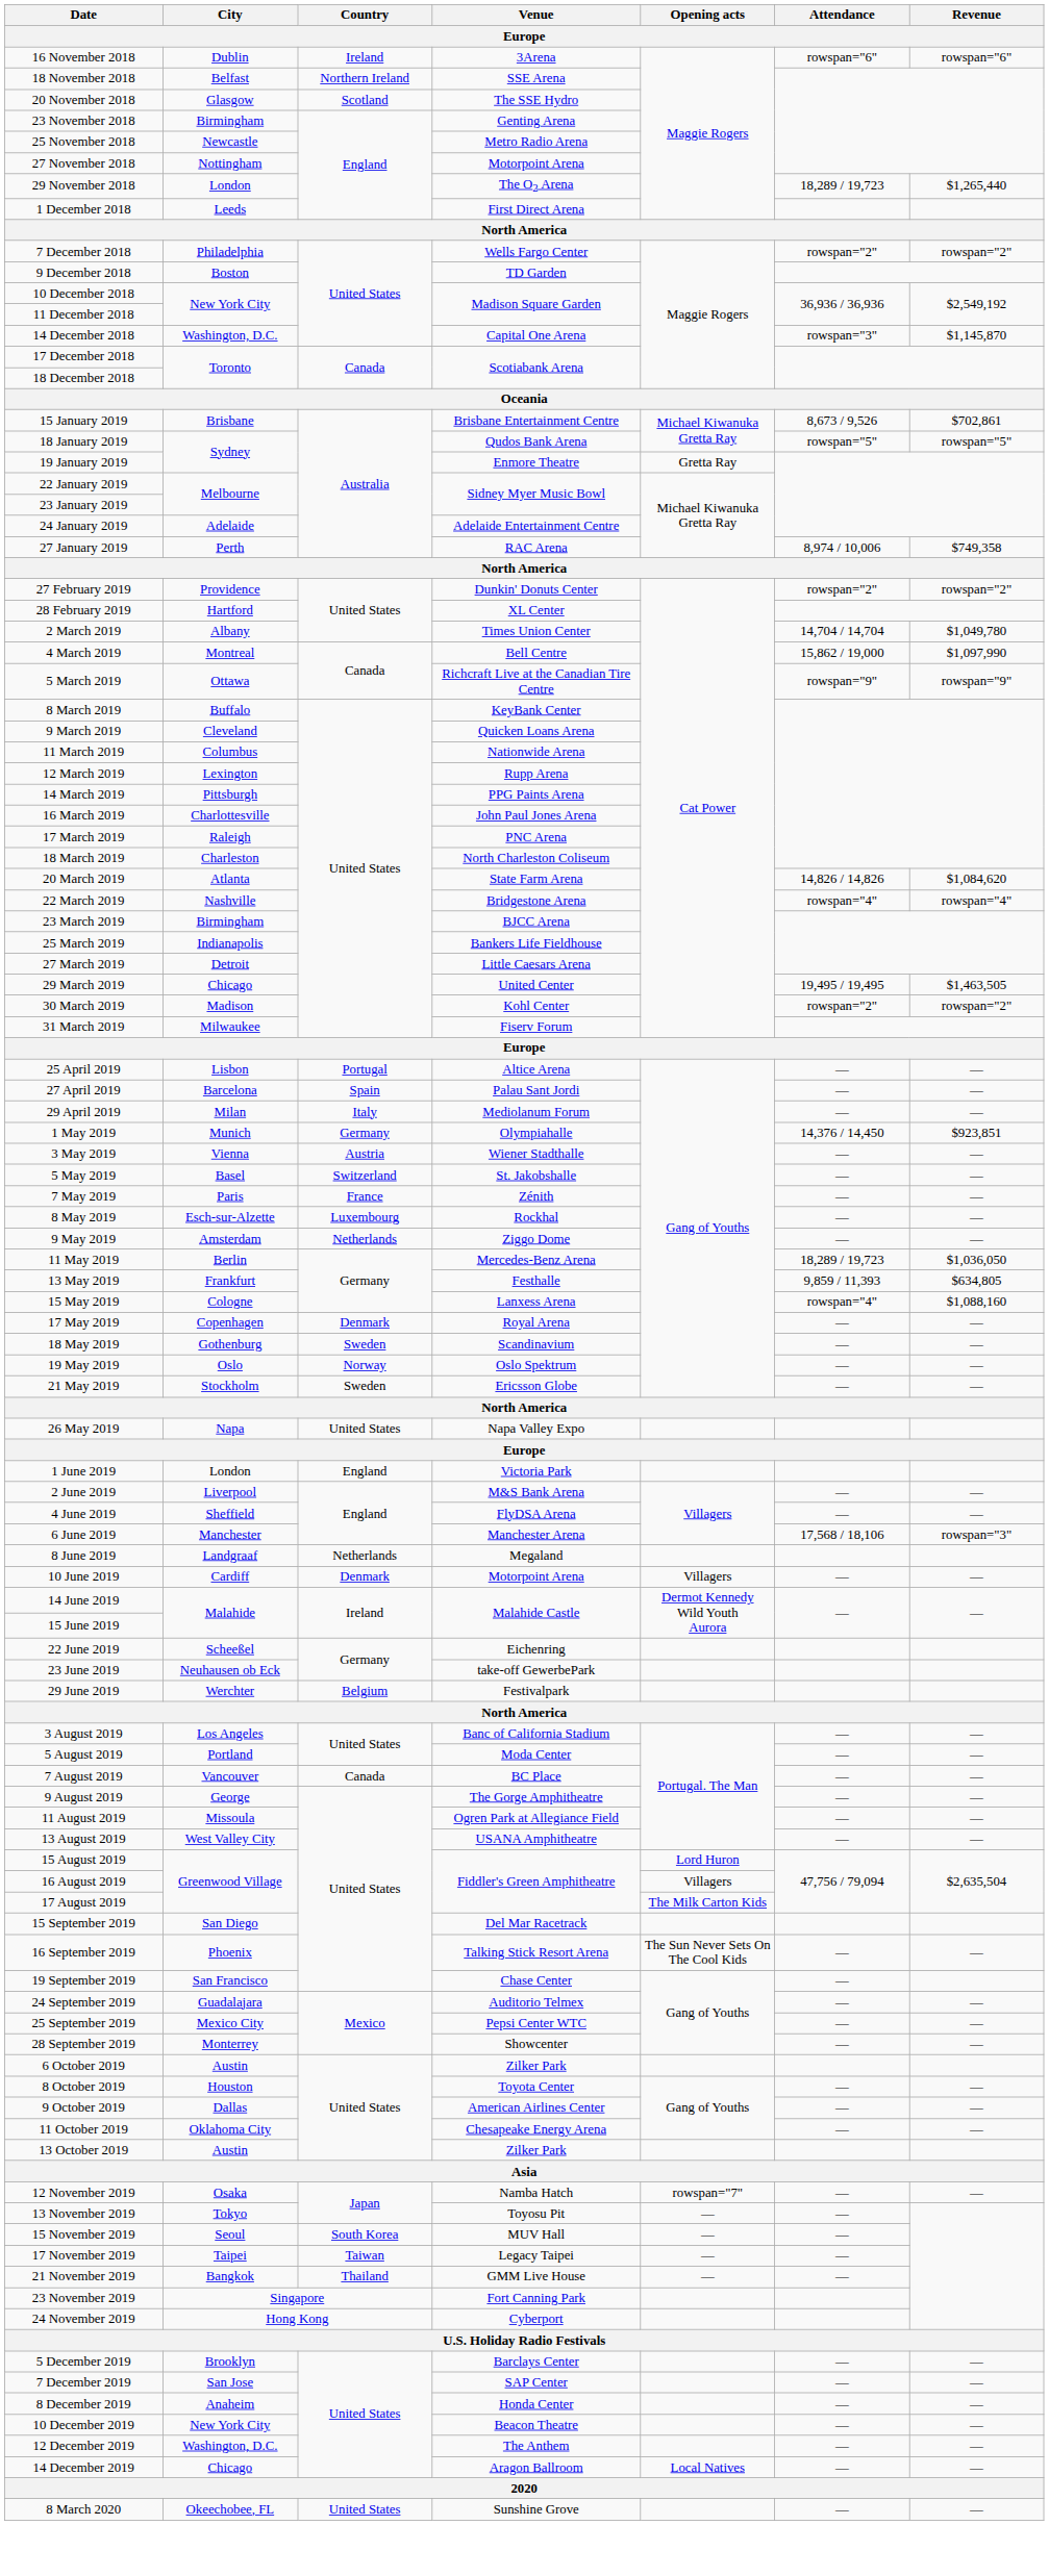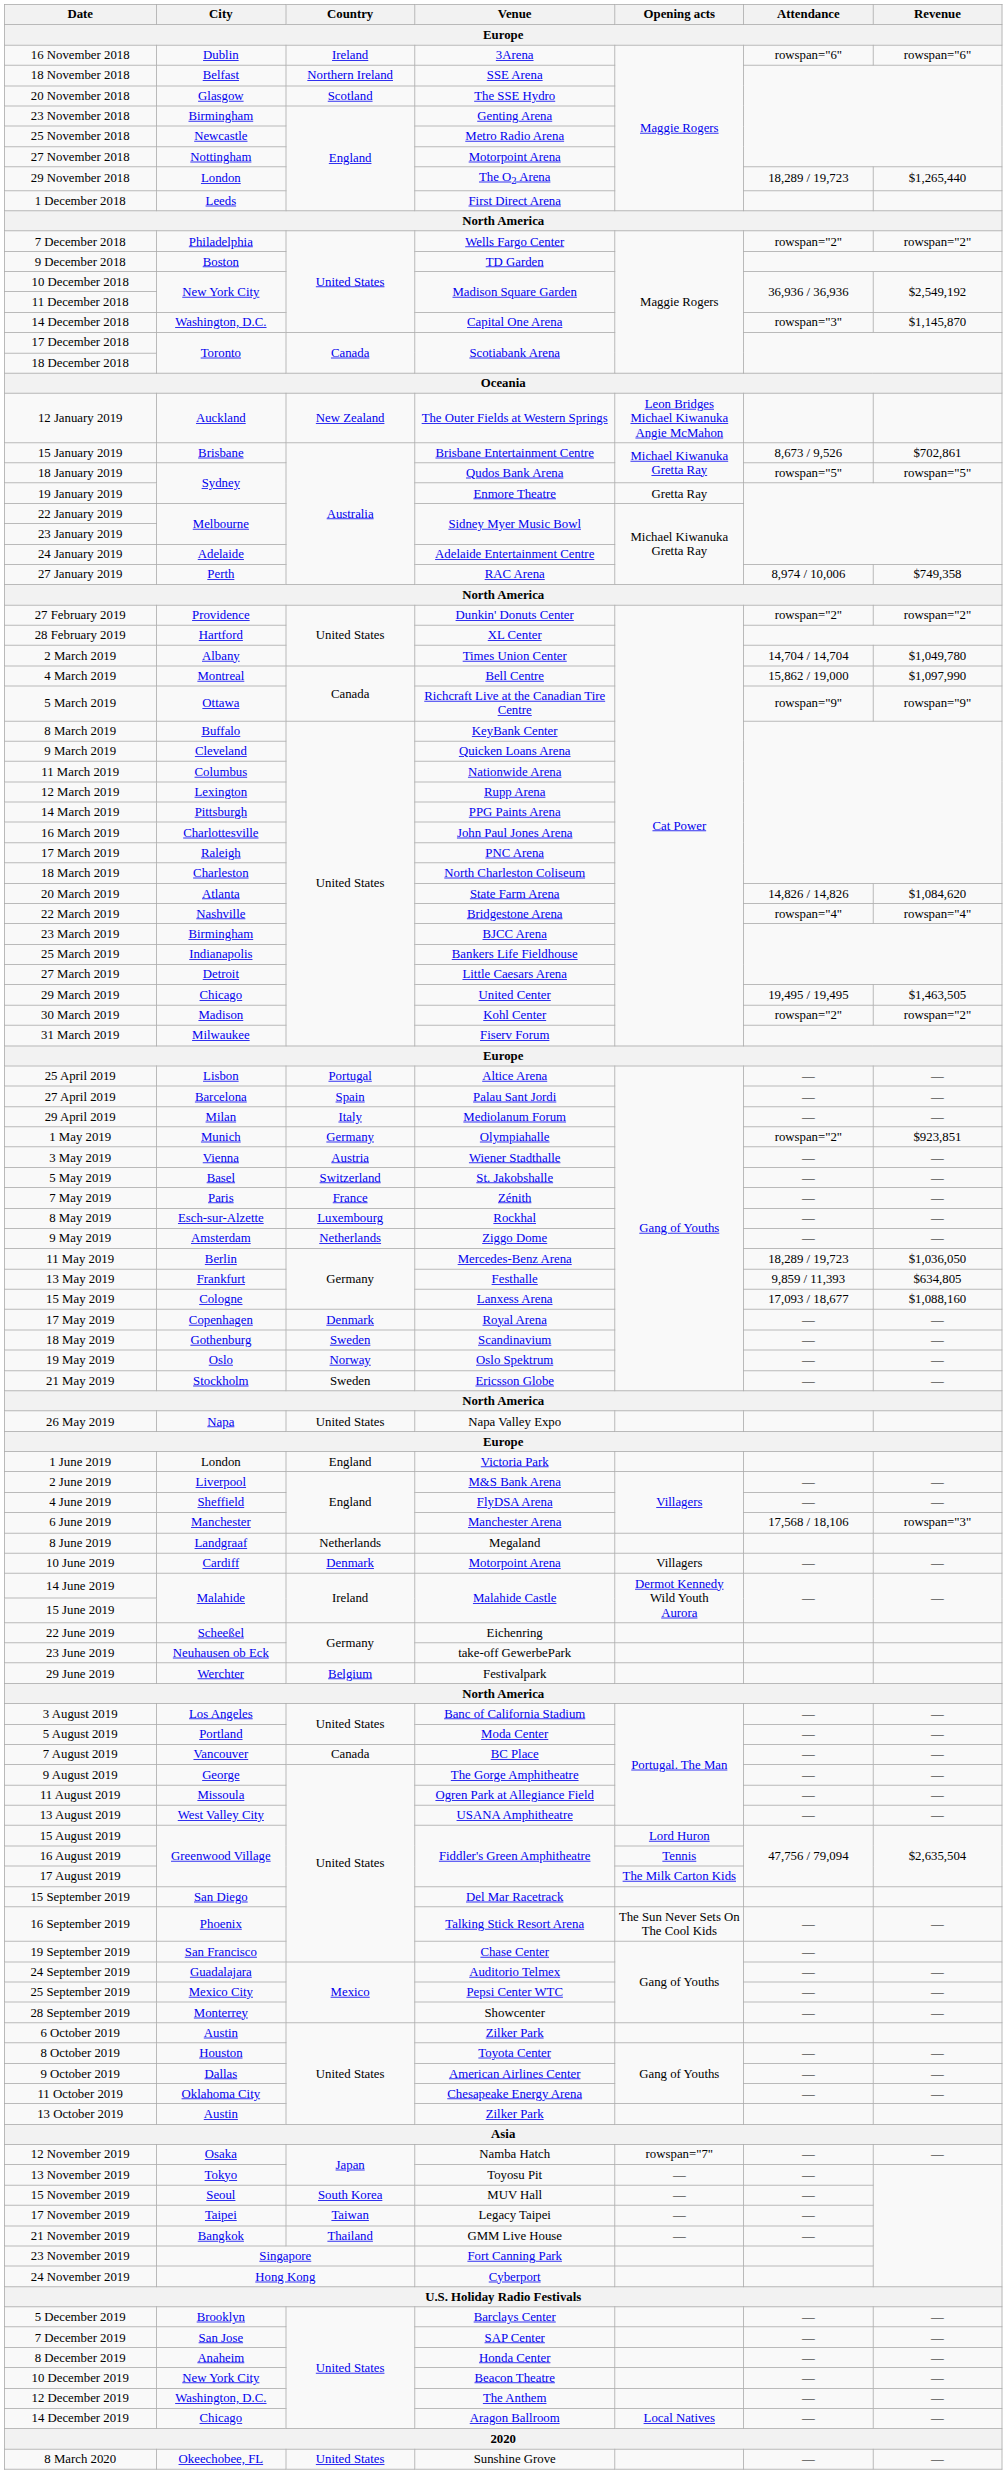+ row: 12 January 2019 | Auckland | New Zealand | The Outer Fields at Western Springs | Leon Bridges Michael Kiwanuka Angie McMahon
1 May 2019 | Attendance: 14,376 / 14,450 -> rowspan="2"
15 May 2019 | Attendance: rowspan="4" -> 17,093 / 18,677
16 August 2019 | Opening acts: Villagers -> Tennis
